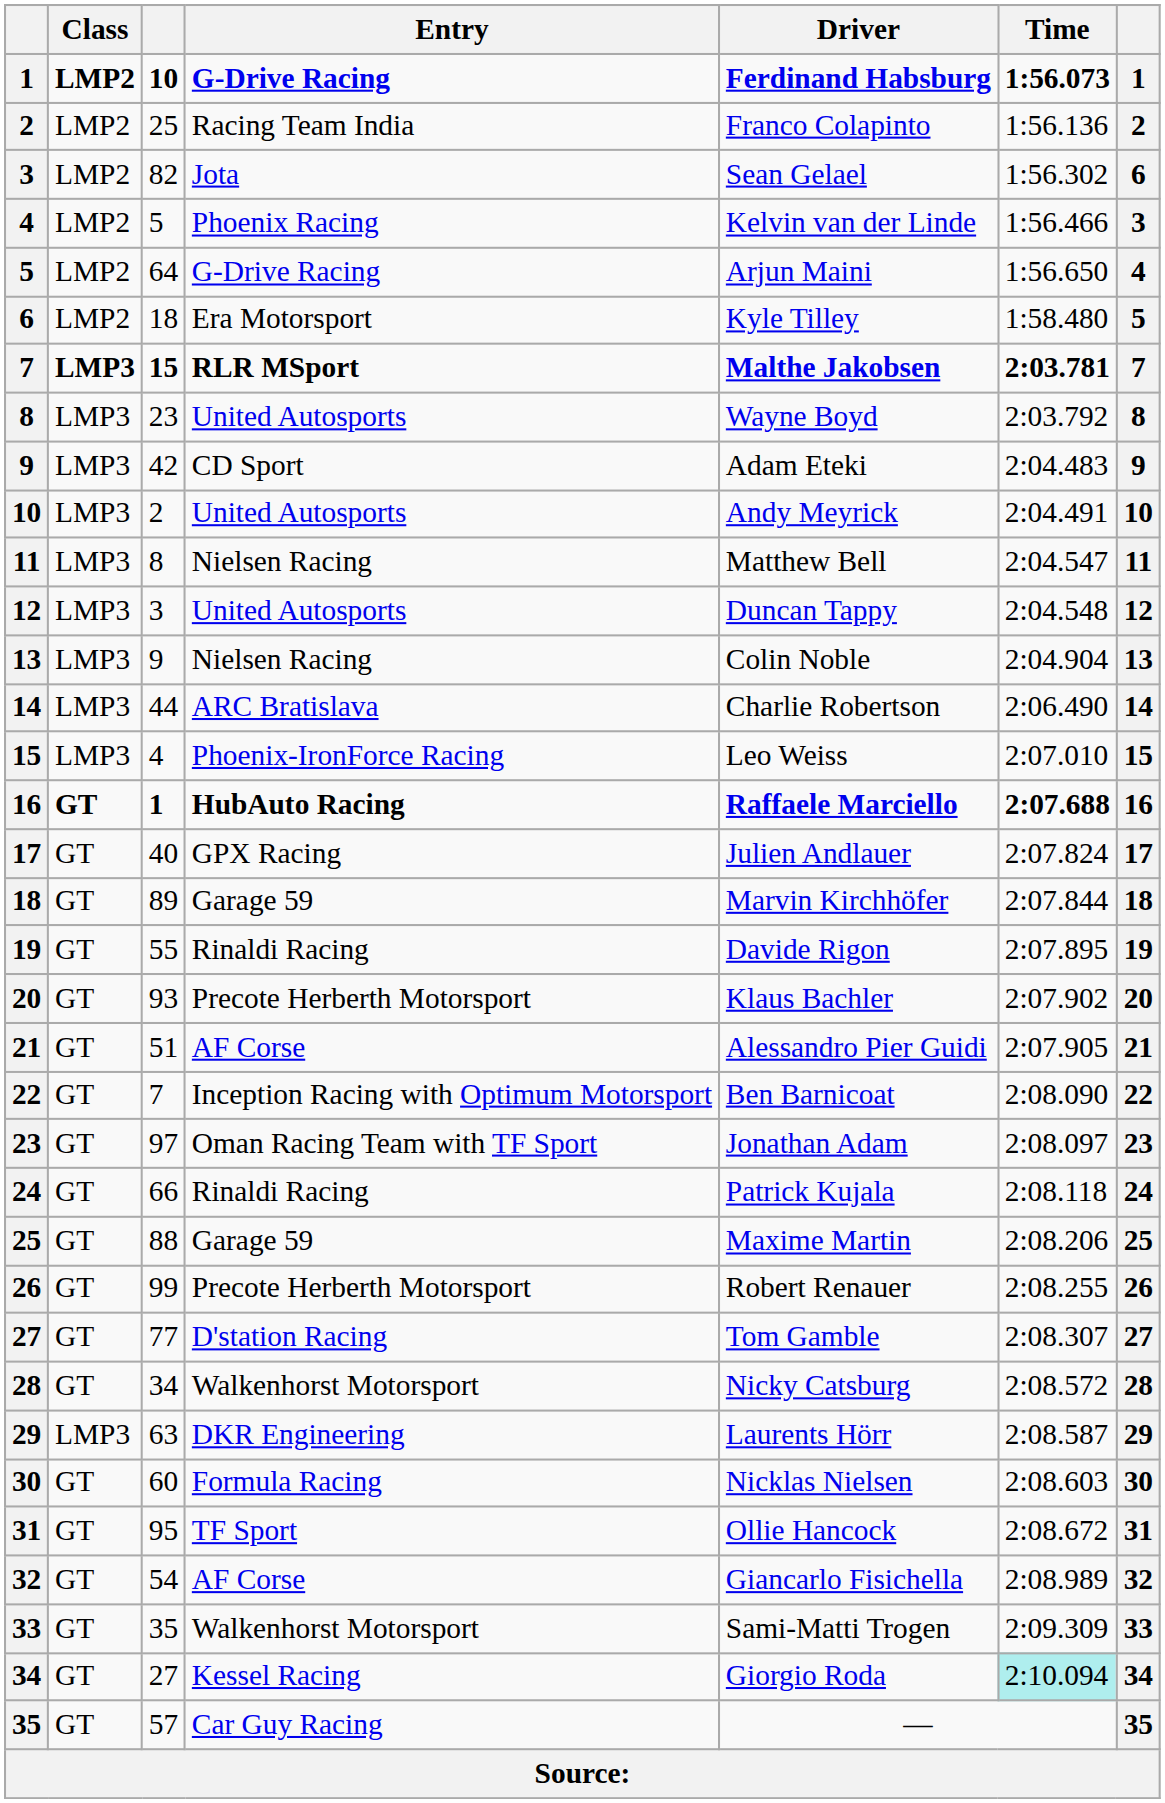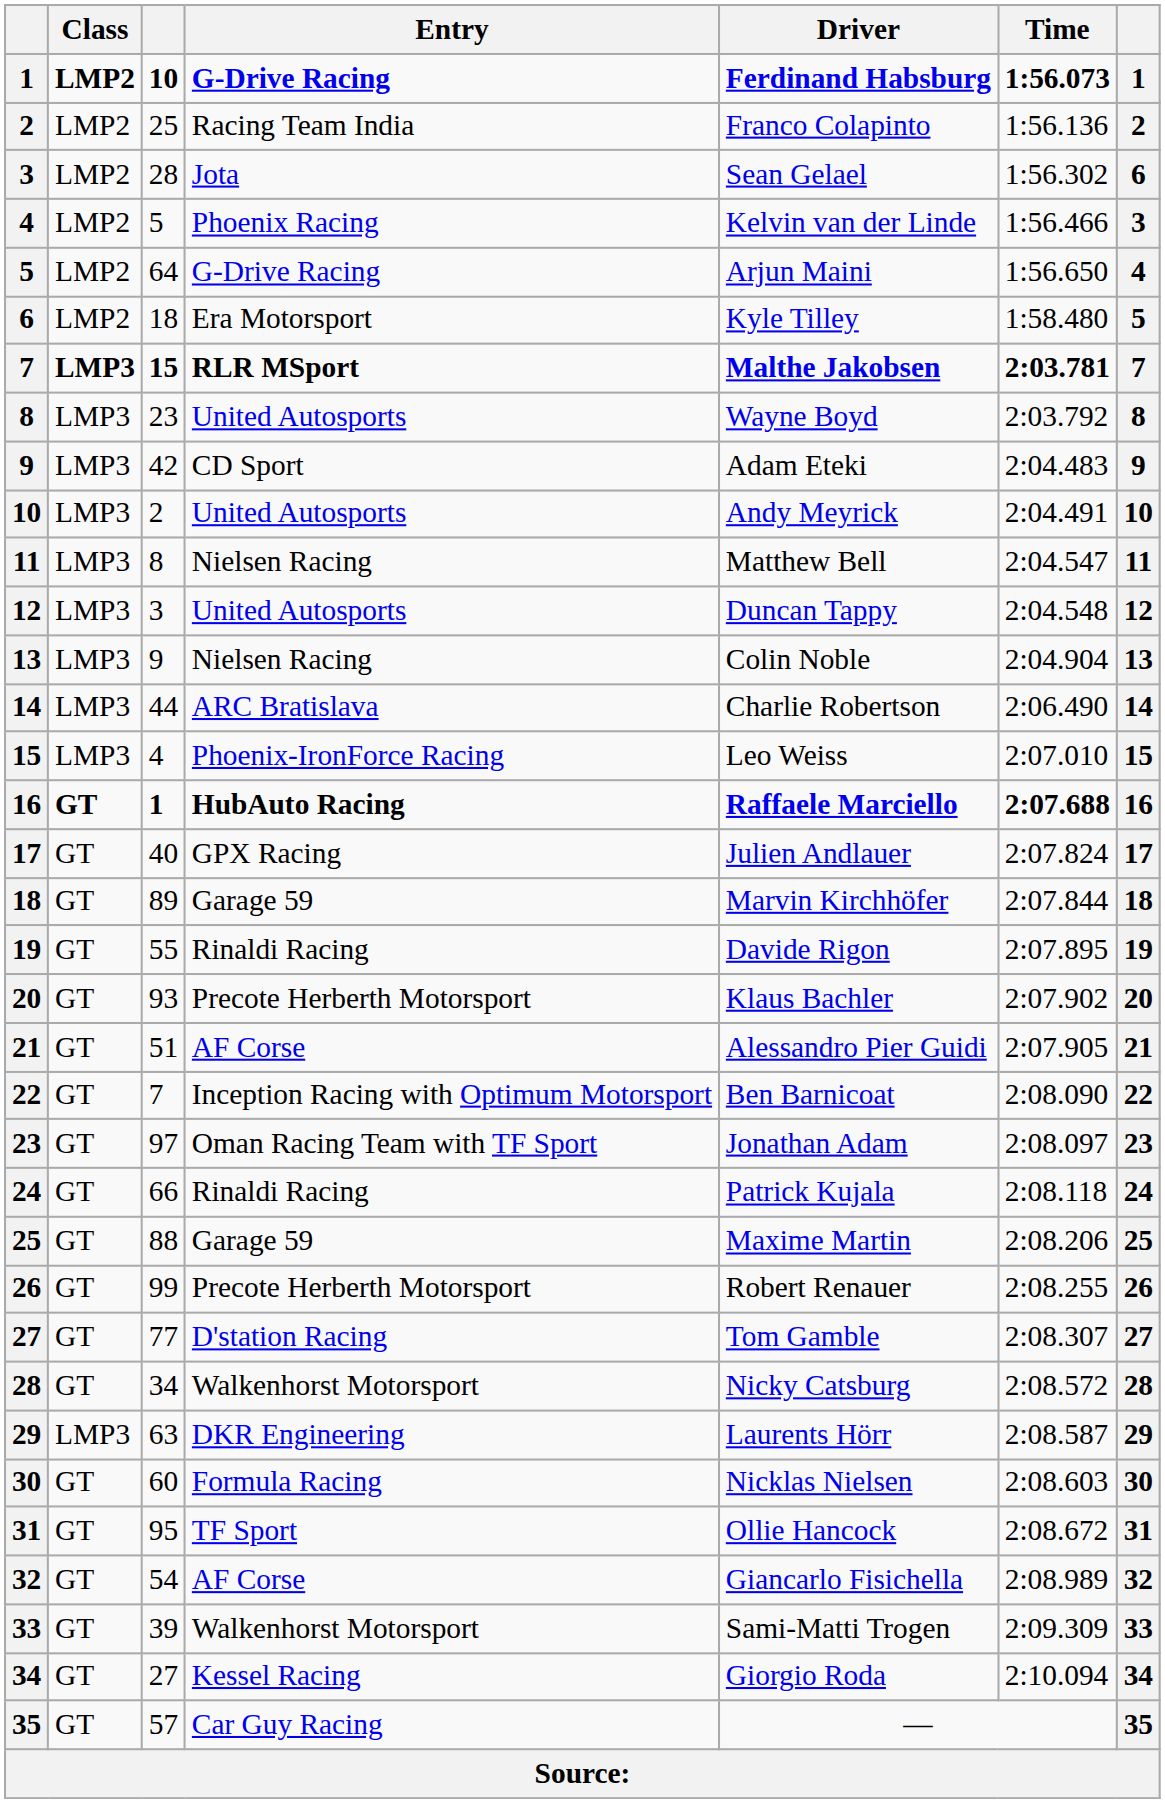row 4 | column 3: 82 -> 28
row 34 | column 3: 35 -> 39
row 35 | Time: paleturquoise background -> no background
